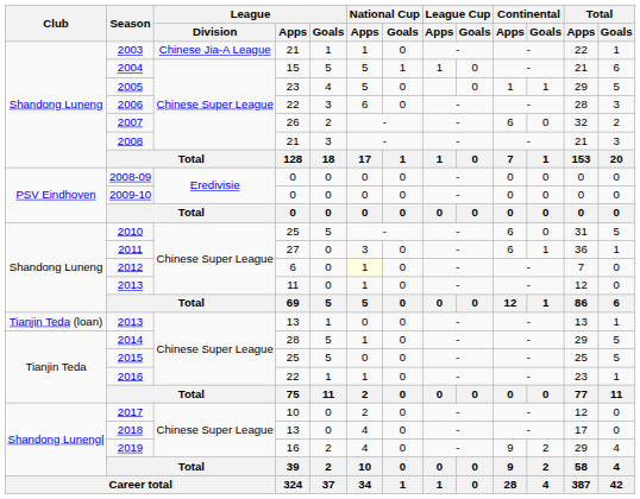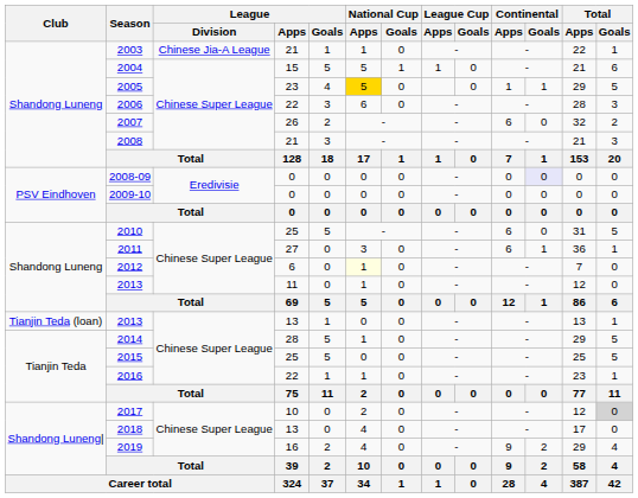2005 | National Cup / Apps: no background -> gold background
2008-09 | Continental / Goals: no background -> lavender background
2017 | Total / Goals: no background -> lightgrey background
